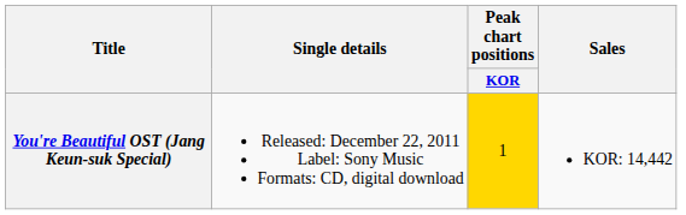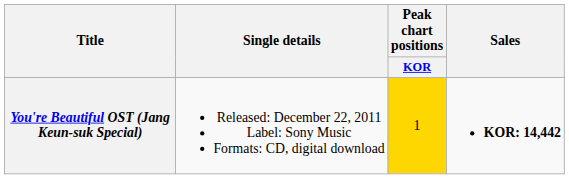You're Beautiful OST (Jang Keun-suk Special) | Sales: normal -> bold
